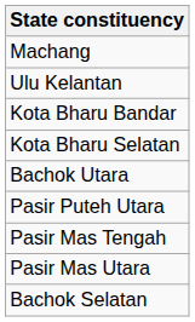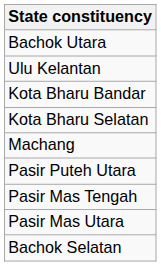row 2 | column 1: Machang -> Bachok Utara
row 6 | column 1: Bachok Utara -> Machang
